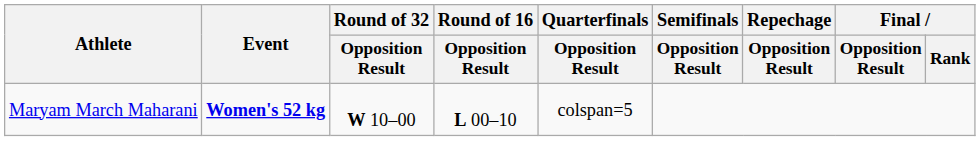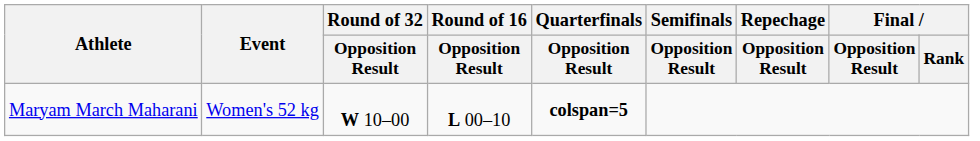Maryam March Maharani | Event: bold -> normal
Maryam March Maharani | Quarterfinals / Opposition Result: normal -> bold
